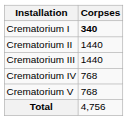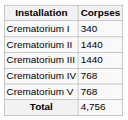Crematorium I | Corpses: bold -> normal
